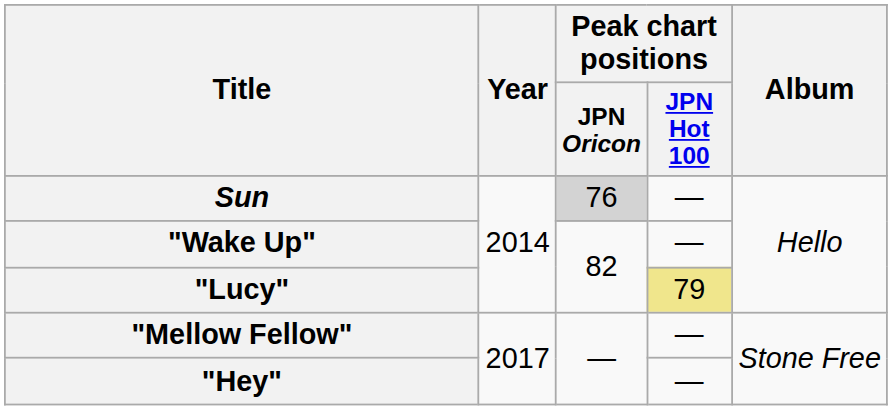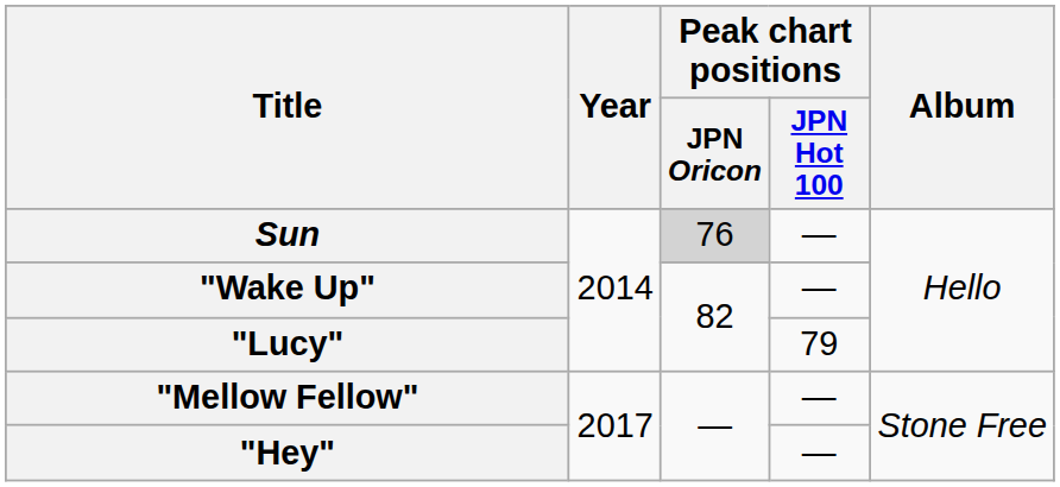"Lucy" | Peak chart positions / JPN Hot 100: khaki background -> no background
